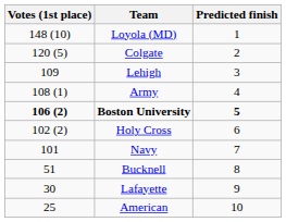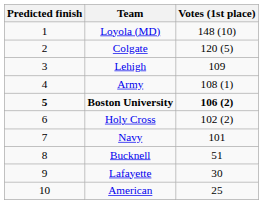columns swapped: Predicted finish <-> Votes (1st place)
